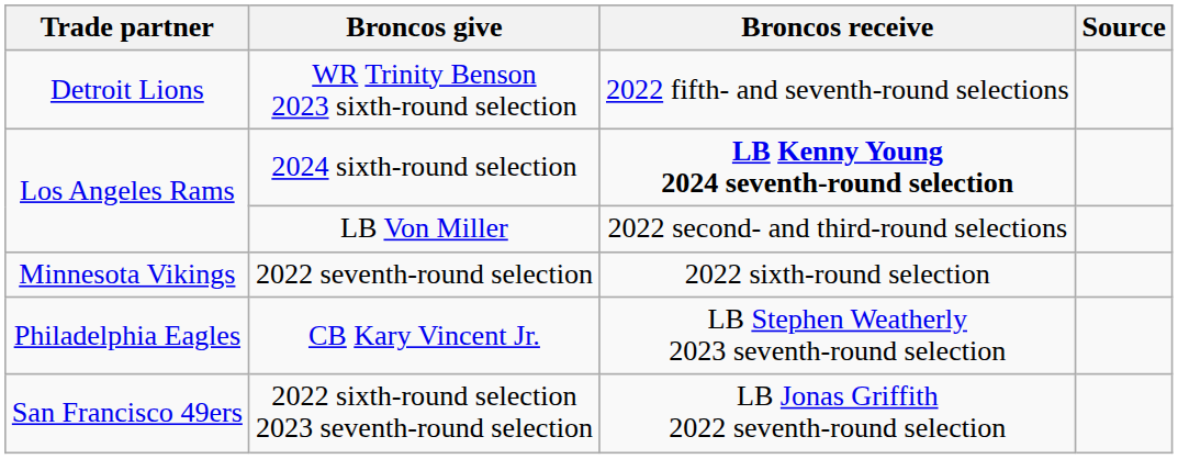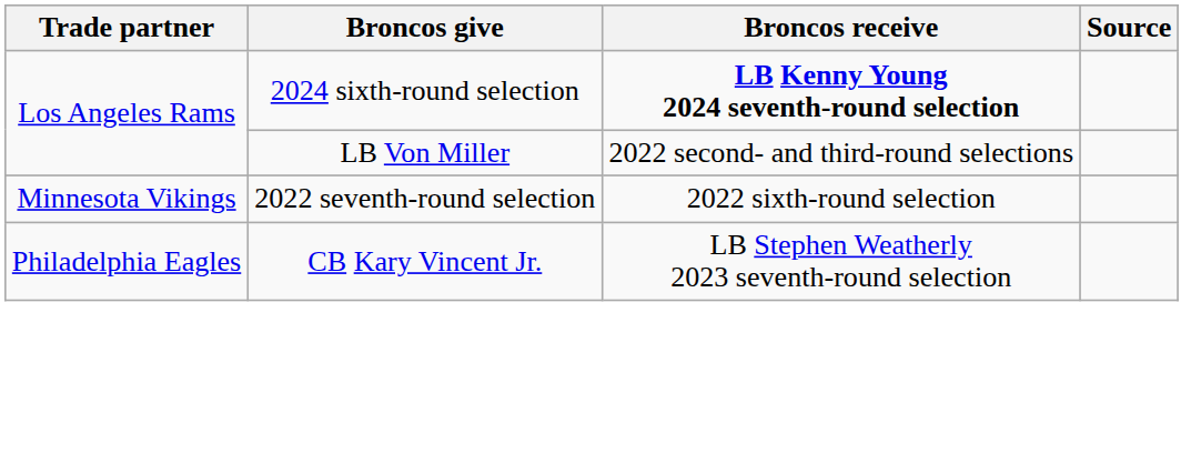- row: Detroit Lions | WR Trinity Benson 2023 sixth-round selection | 2022 fifth- and seventh-round selections
- row: San Francisco 49ers | 2022 sixth-round selection 2023 seventh-round selection | LB Jonas Griffith 2022 seventh-round selection
